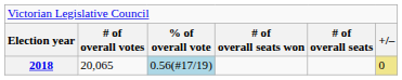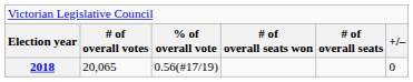2018 | column 3: lightblue background -> no background
2018 | column 6: khaki background -> no background
